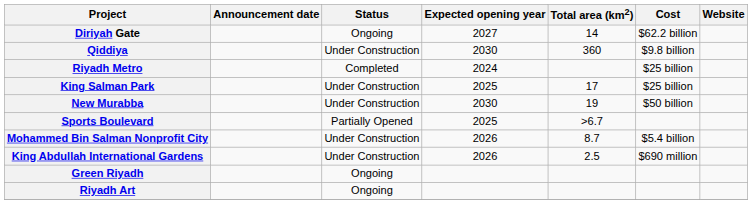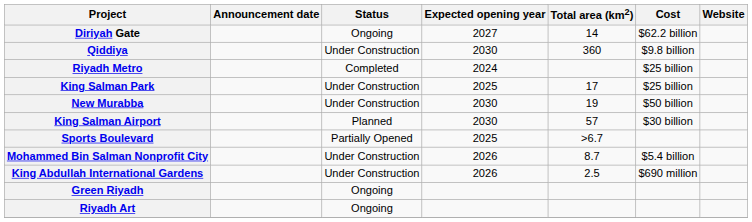+ row: King Salman Airport | Planned | 2030 | 57 | $30 billion
